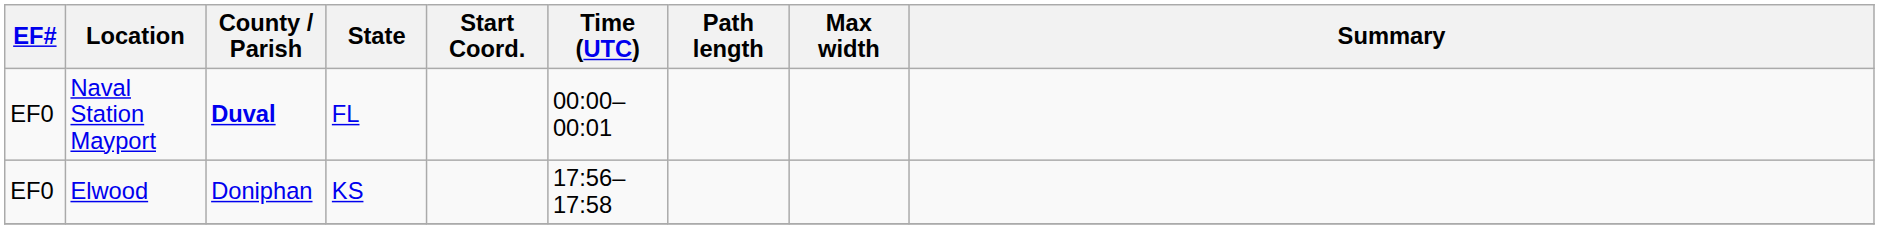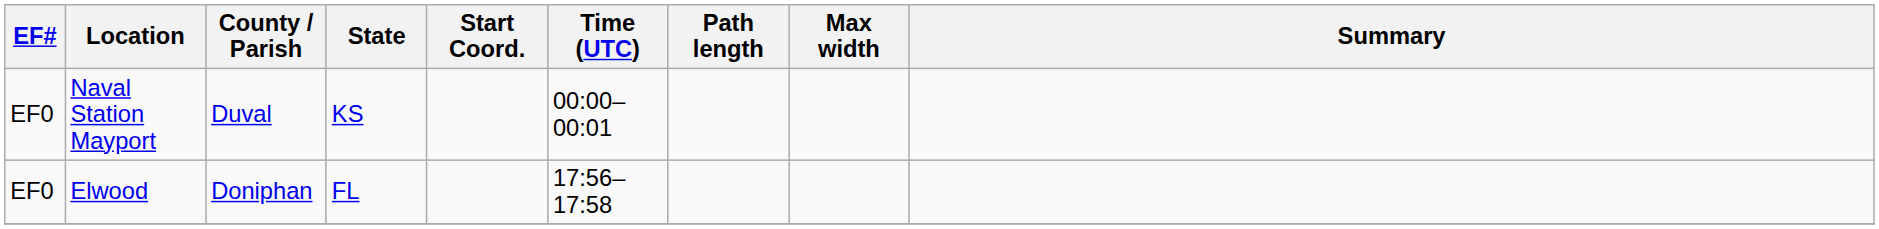Naval Station Mayport | County / Parish: bold -> normal
Naval Station Mayport | State: FL -> KS
Elwood | State: KS -> FL
